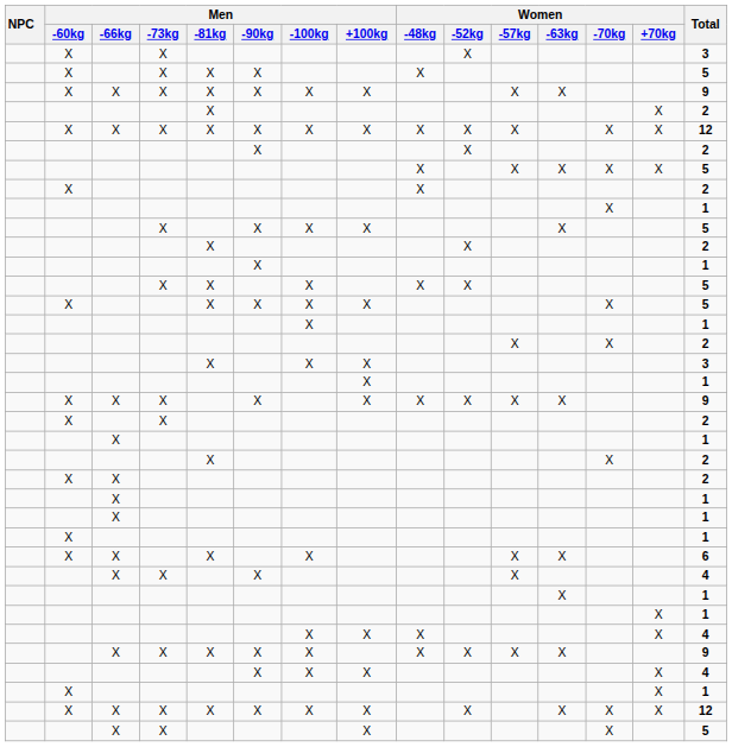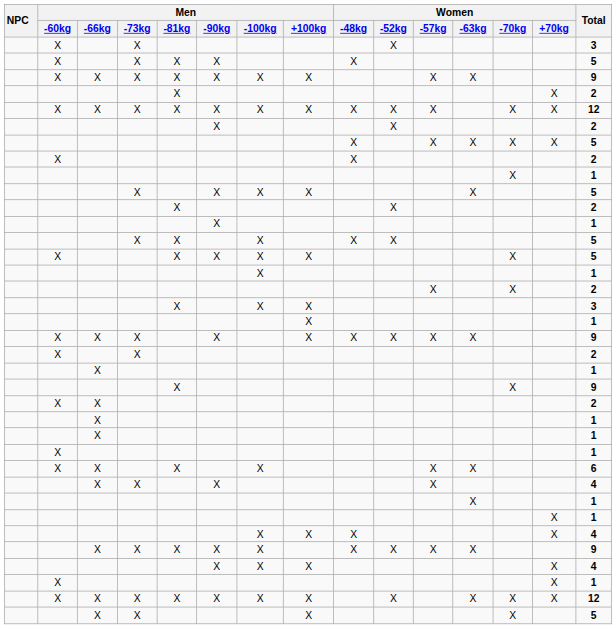row 24 | Total: 2 -> 9
